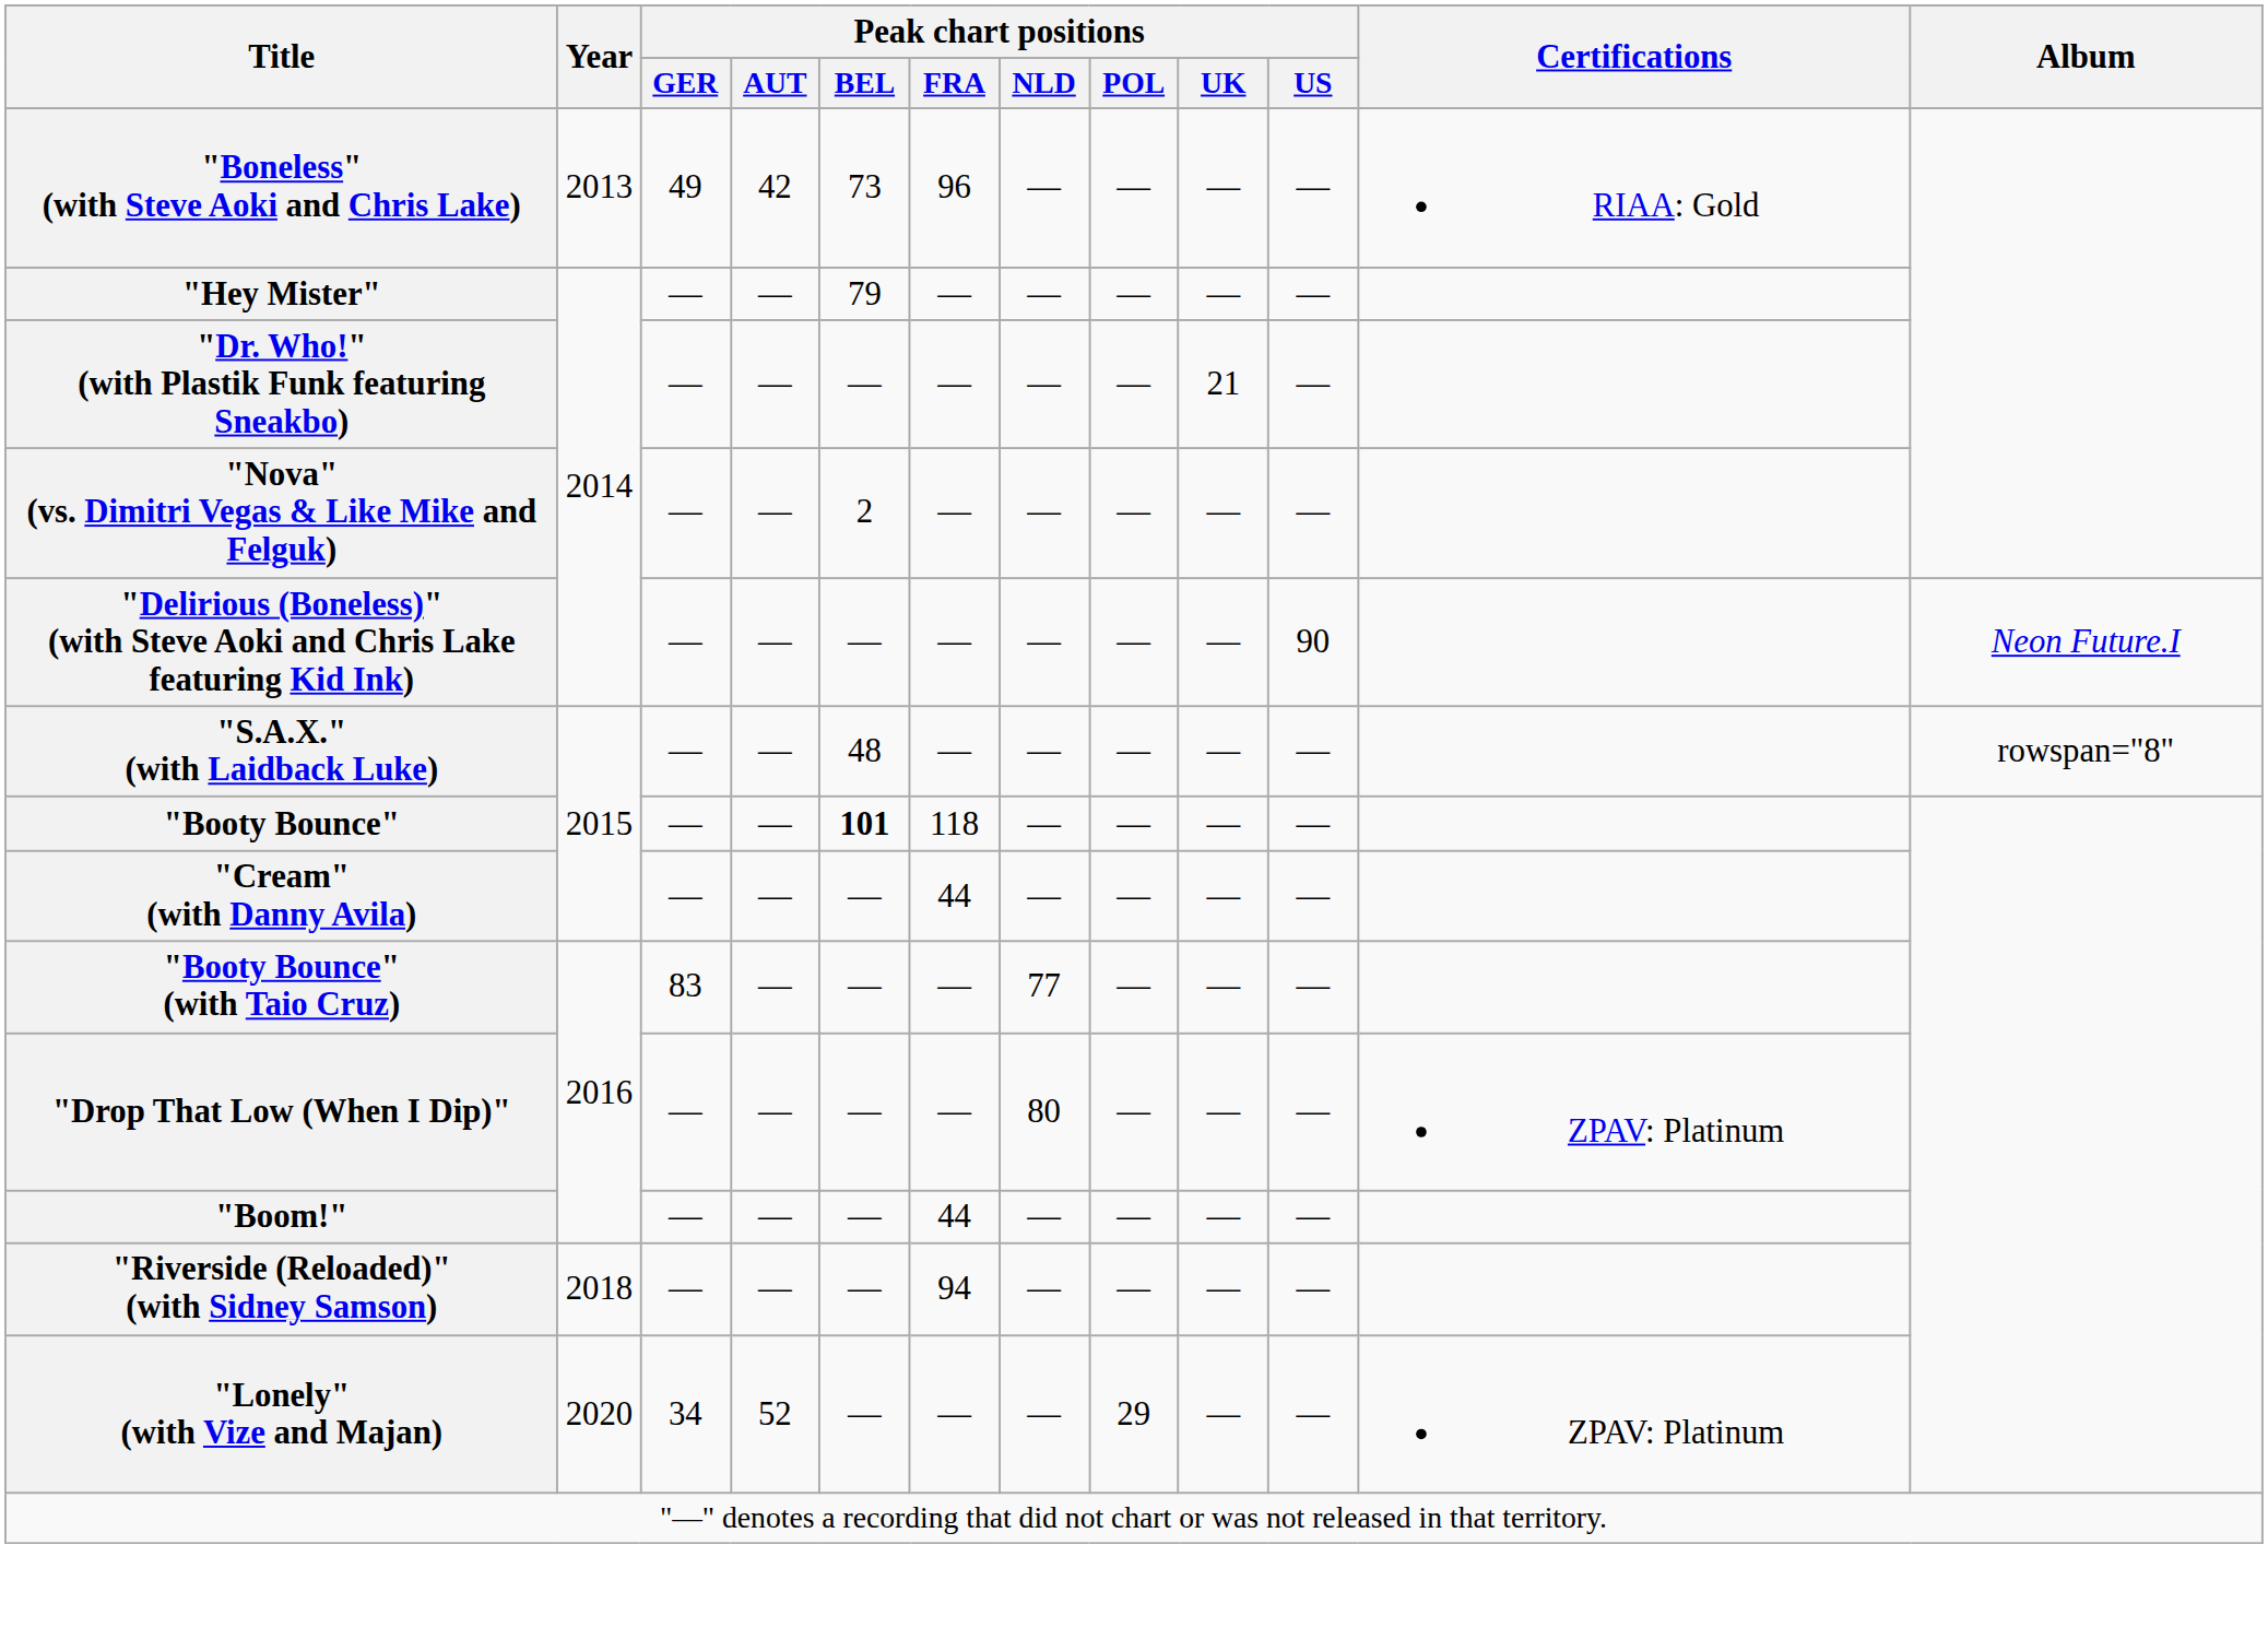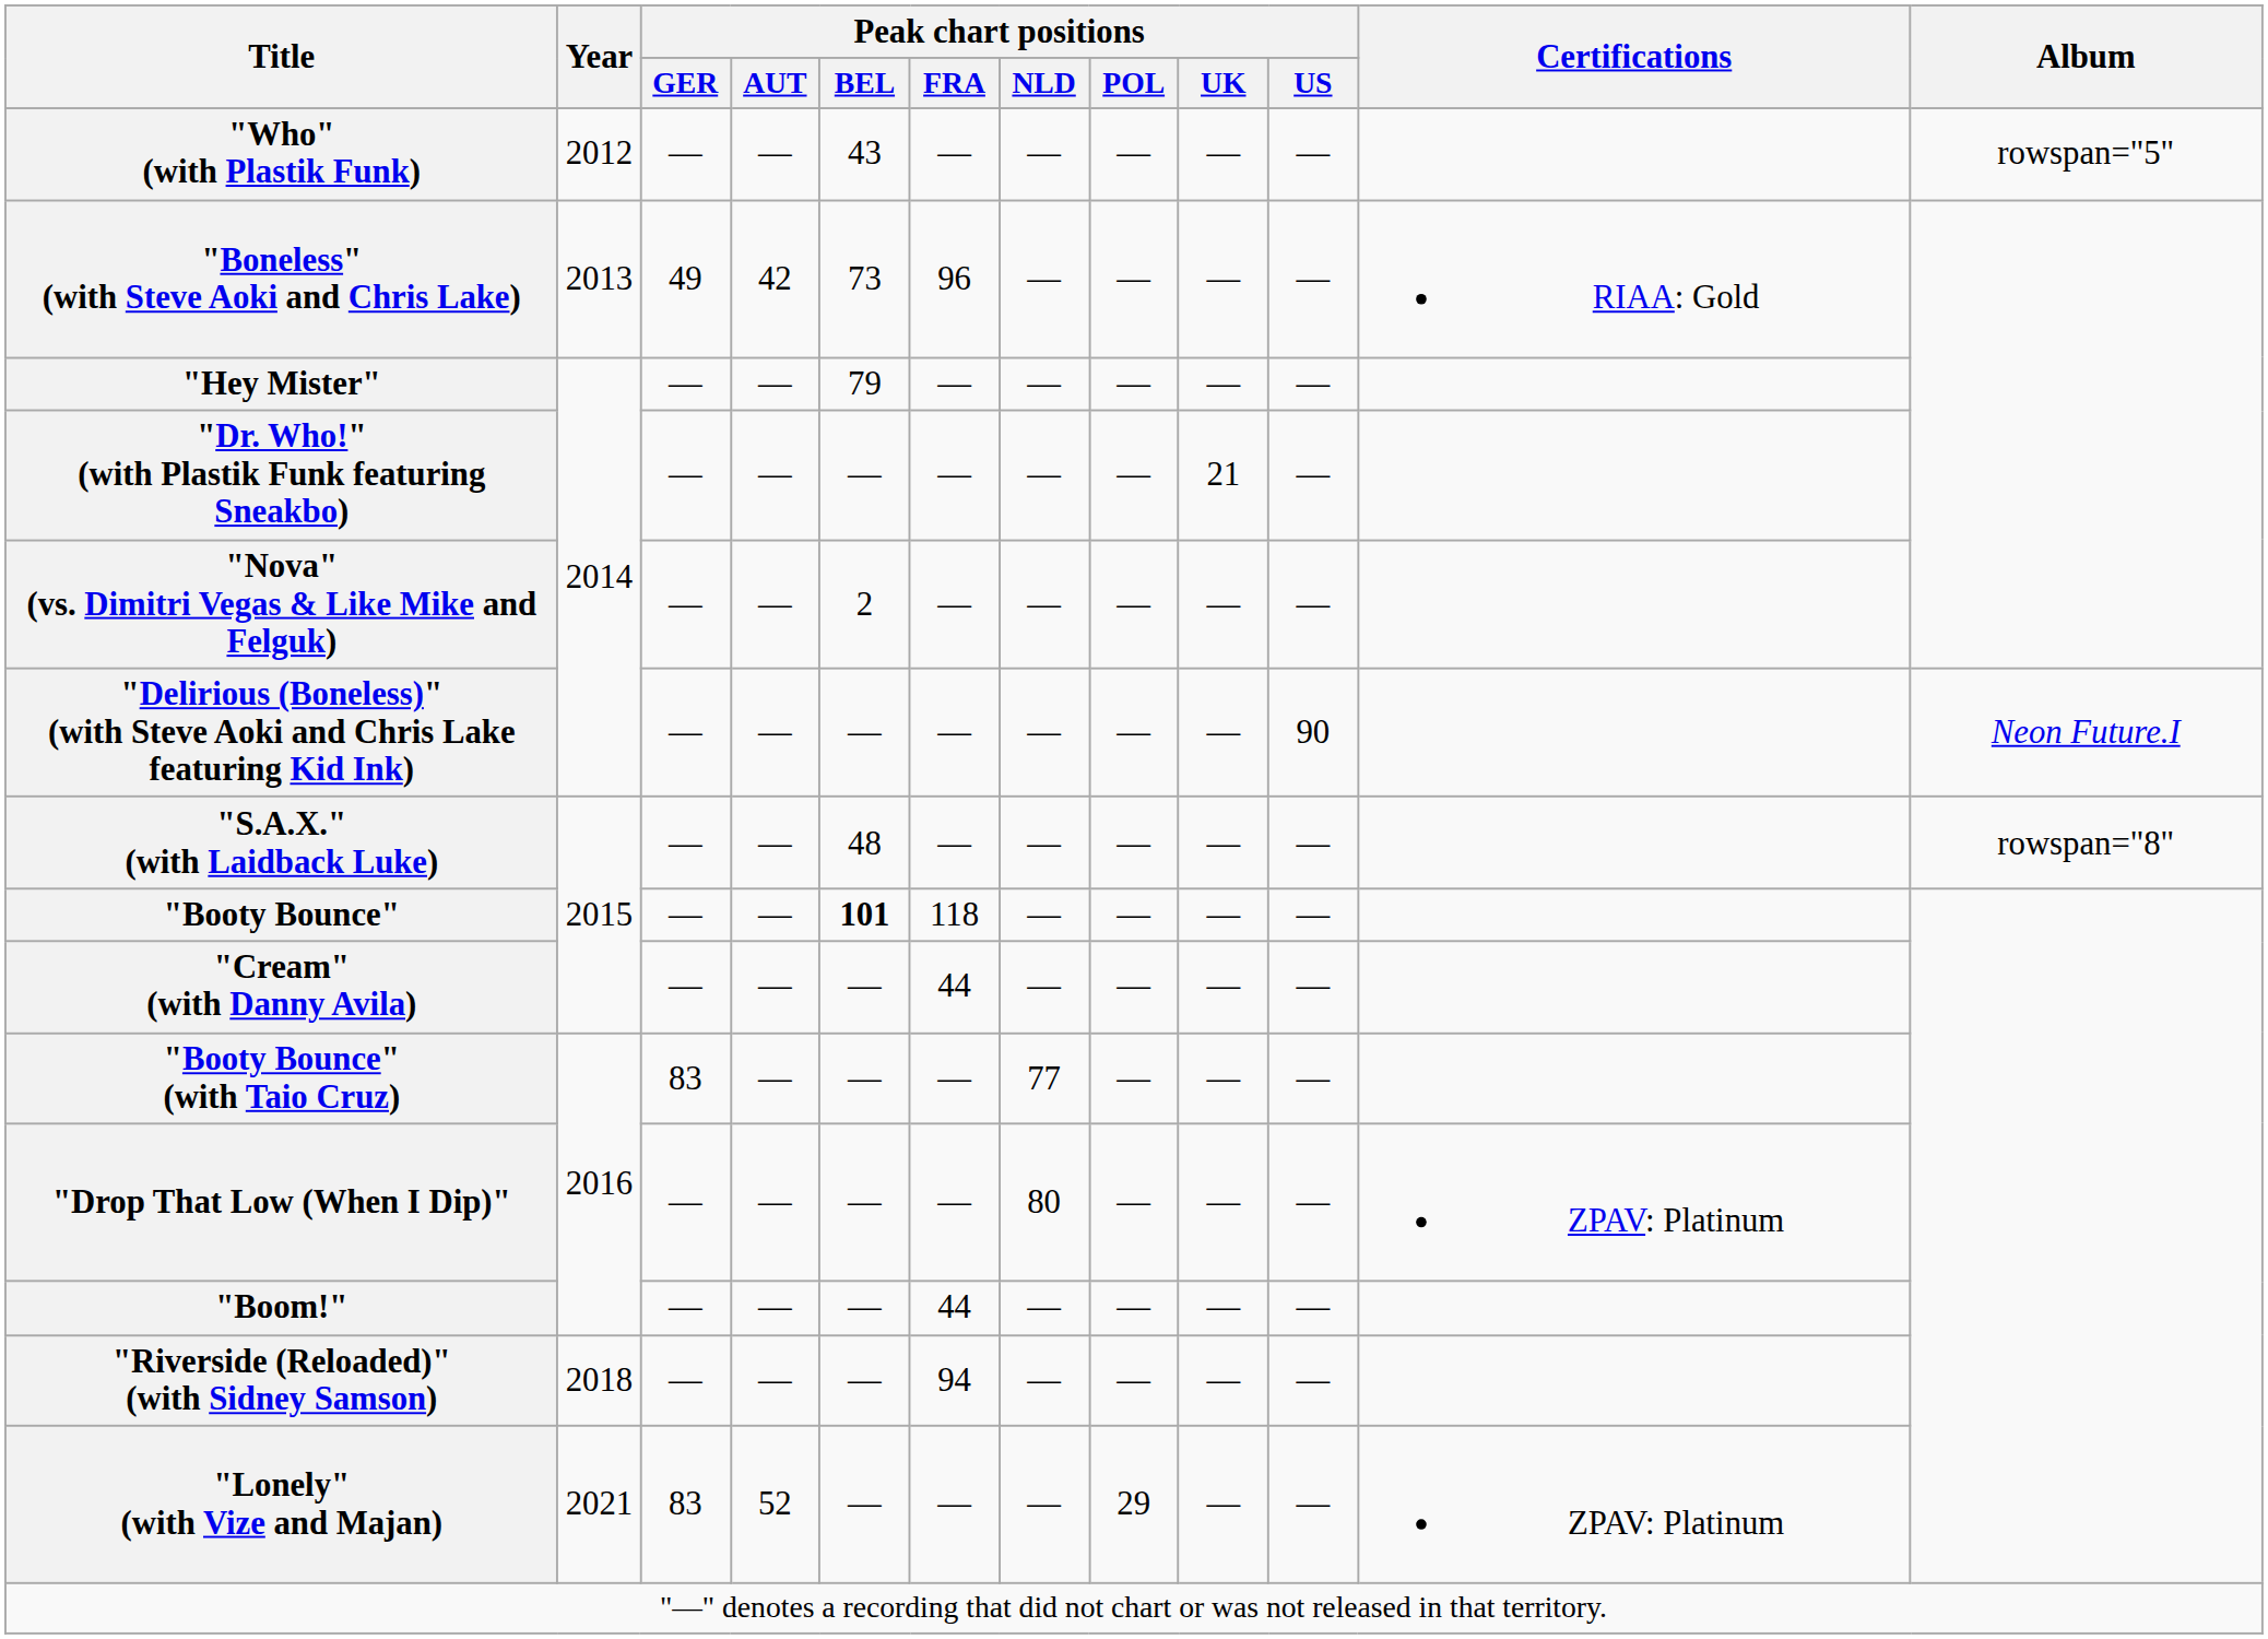+ row: "Who" (with Plastik Funk) | 2012 | — | — | 43 | — | — | — | — | — | rowspan="5"
"Lonely" (with Vize and Majan) | Year: 2020 -> 2021
"Lonely" (with Vize and Majan) | Peak chart positions / GER: 34 -> 83
